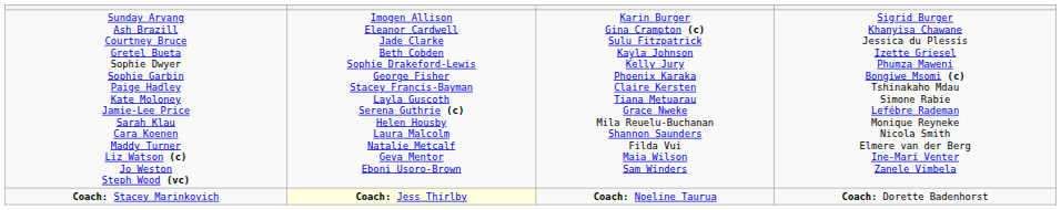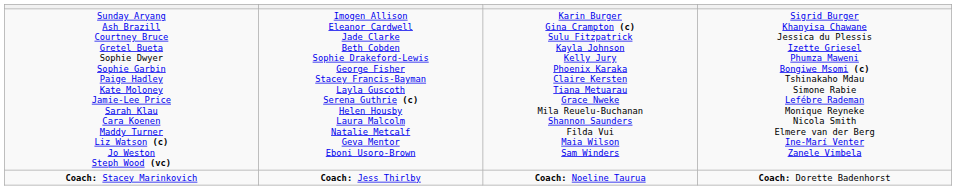Coach: Stacey Marinkovich | column 2: lightyellow background -> no background
